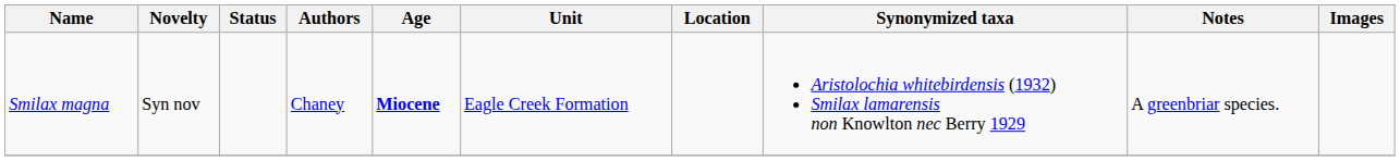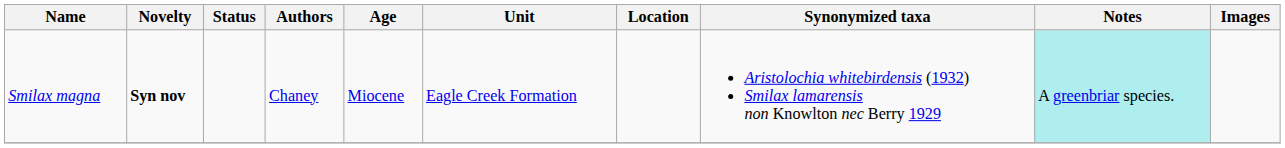Smilax magna | Novelty: normal -> bold
Smilax magna | Age: bold -> normal
Smilax magna | Notes: no background -> paleturquoise background
